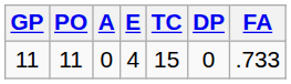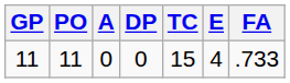columns swapped: E <-> DP
